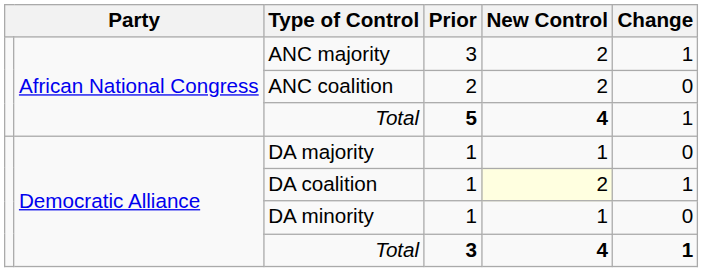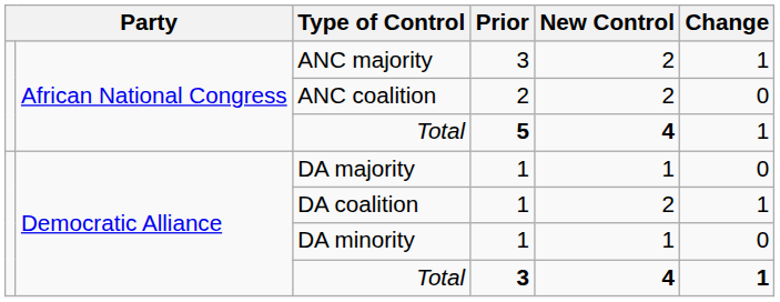DA coalition | New Control: lightyellow background -> no background
